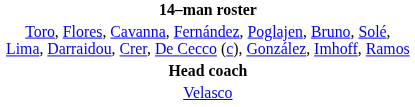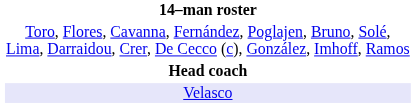row 4 | column 1: no background -> lavender background
